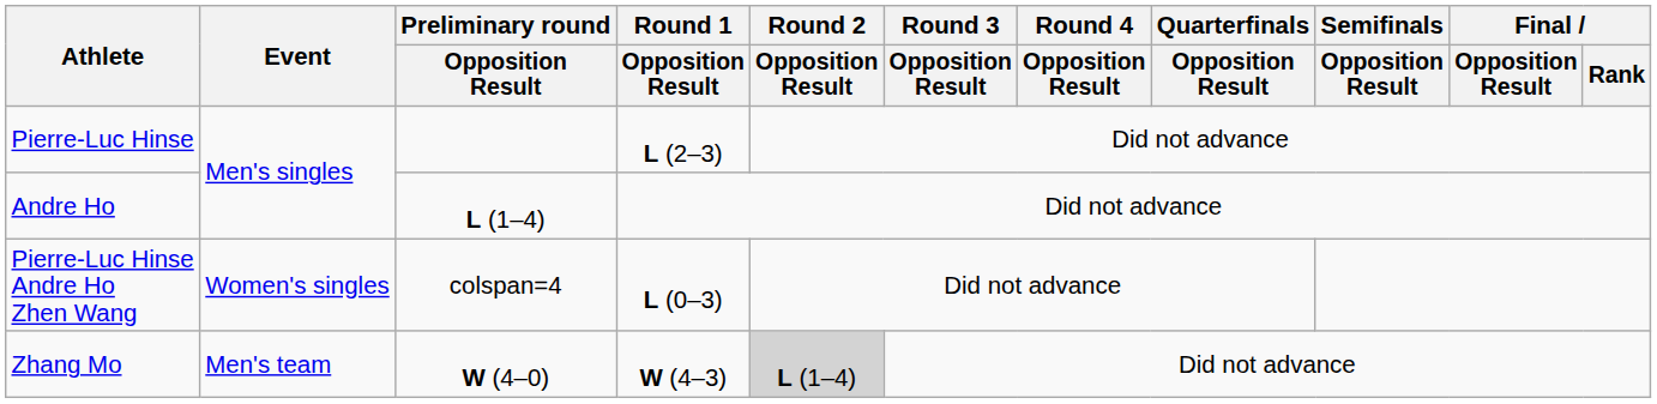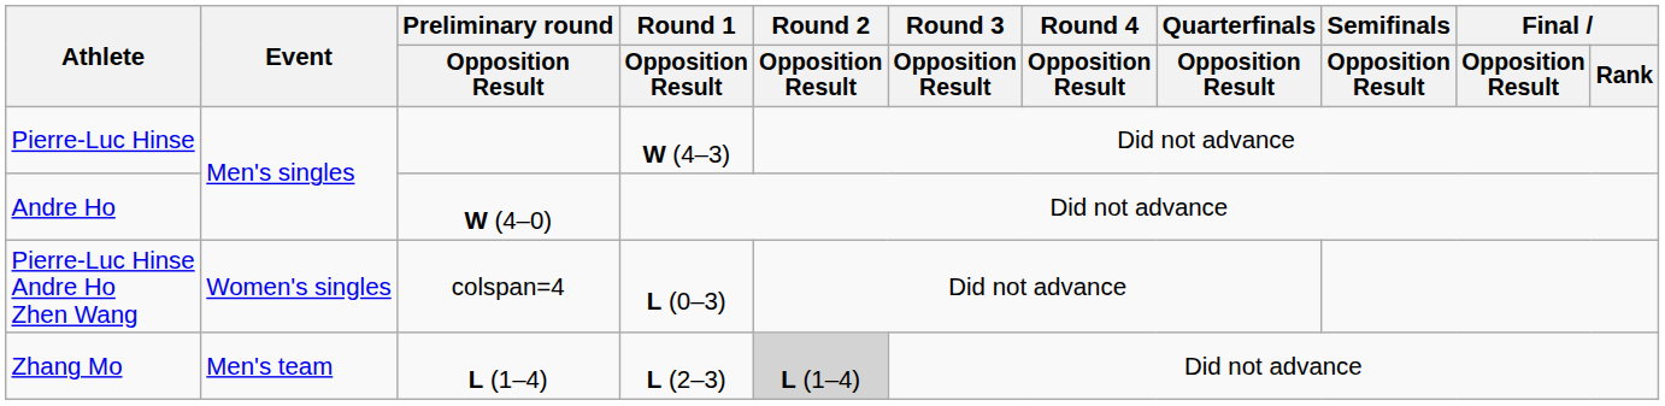Pierre-Luc Hinse | Round 1 / Opposition Result: L (2–3) -> W (4–3)
Andre Ho | Preliminary round / Opposition Result: L (1–4) -> W (4–0)
Zhang Mo | Preliminary round / Opposition Result: W (4–0) -> L (1–4)
Zhang Mo | Round 1 / Opposition Result: W (4–3) -> L (2–3)
